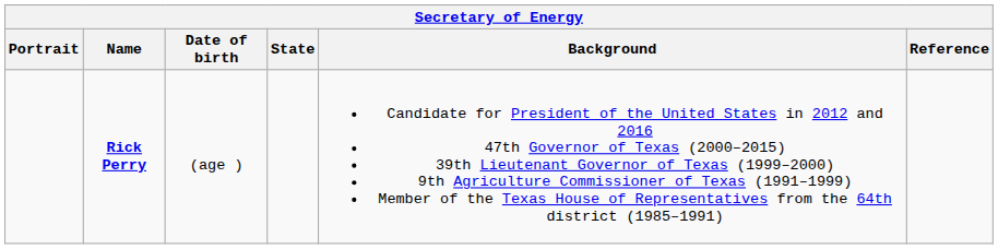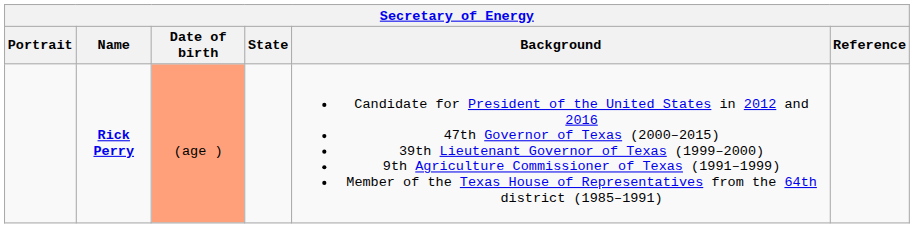Rick Perry | Date of birth: no background -> lightsalmon background
